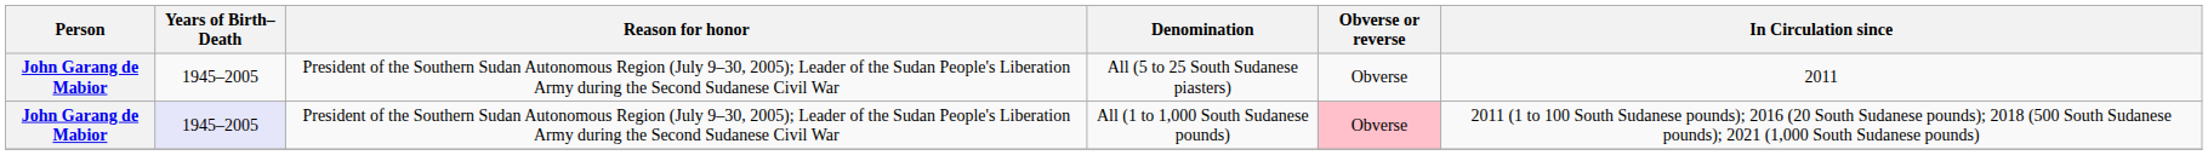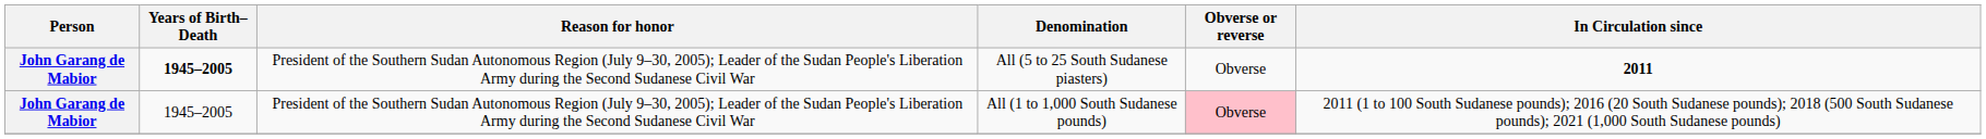All (5 to 25 South Sudanese piasters) | Years of Birth–Death: normal -> bold
All (5 to 25 South Sudanese piasters) | In Circulation since: normal -> bold
All (1 to 1,000 South Sudanese pounds) | Years of Birth–Death: lavender background -> no background
